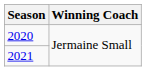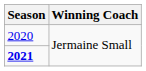2021 | Season: normal -> bold
